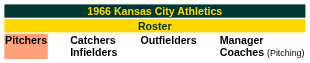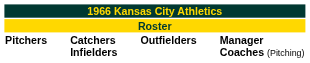Pitchers | column 1: lightsalmon background -> no background
